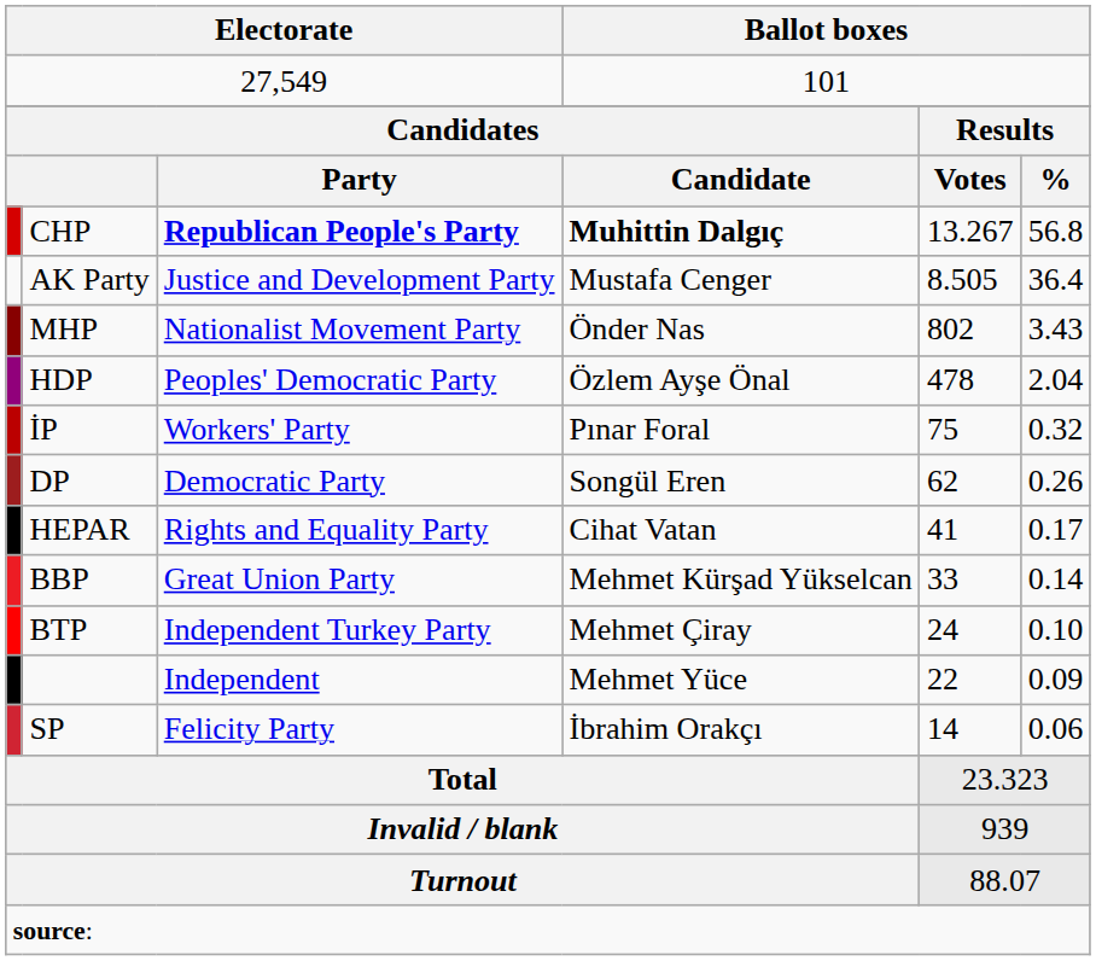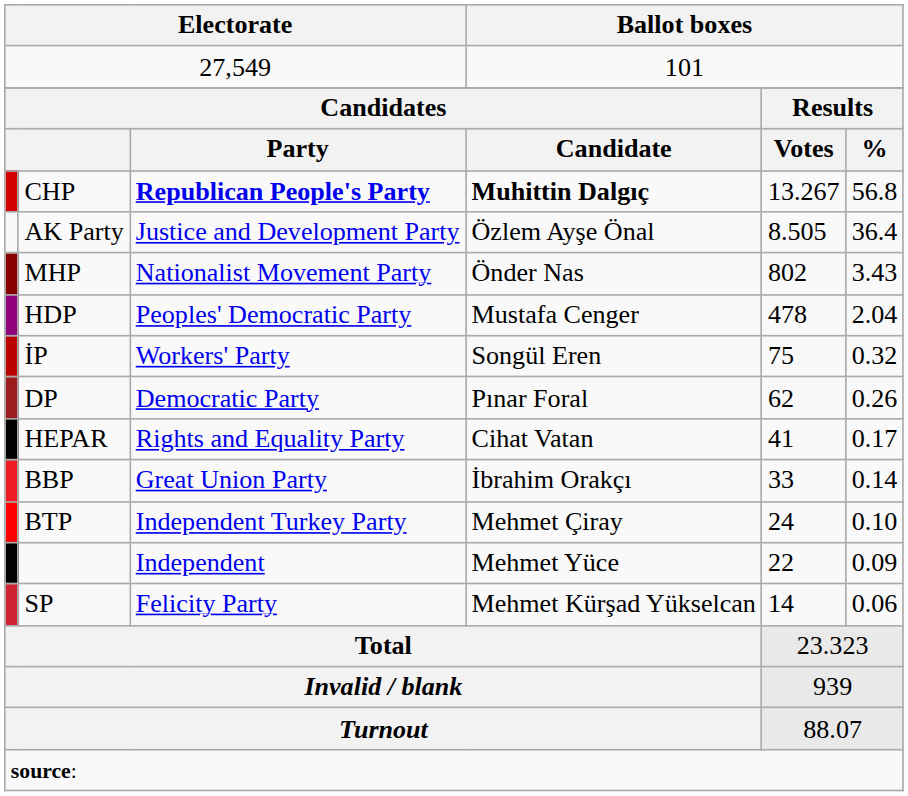AK Party | column 4: Mustafa Cenger -> Özlem Ayşe Önal
HDP | column 4: Özlem Ayşe Önal -> Mustafa Cenger
İP | column 4: Pınar Foral -> Songül Eren
DP | column 4: Songül Eren -> Pınar Foral
BBP | column 4: Mehmet Kürşad Yükselcan -> İbrahim Orakçı
SP | column 4: İbrahim Orakçı -> Mehmet Kürşad Yükselcan
